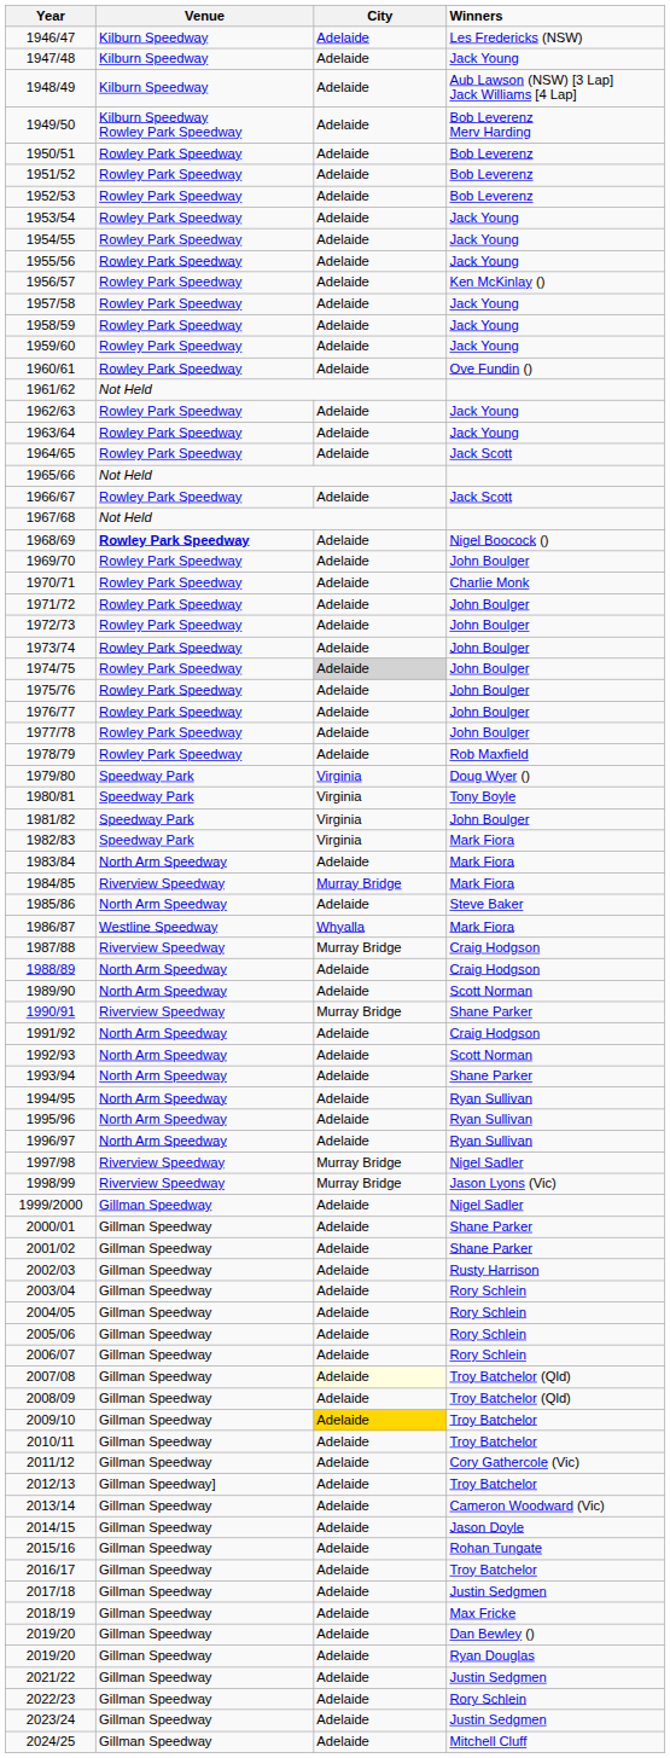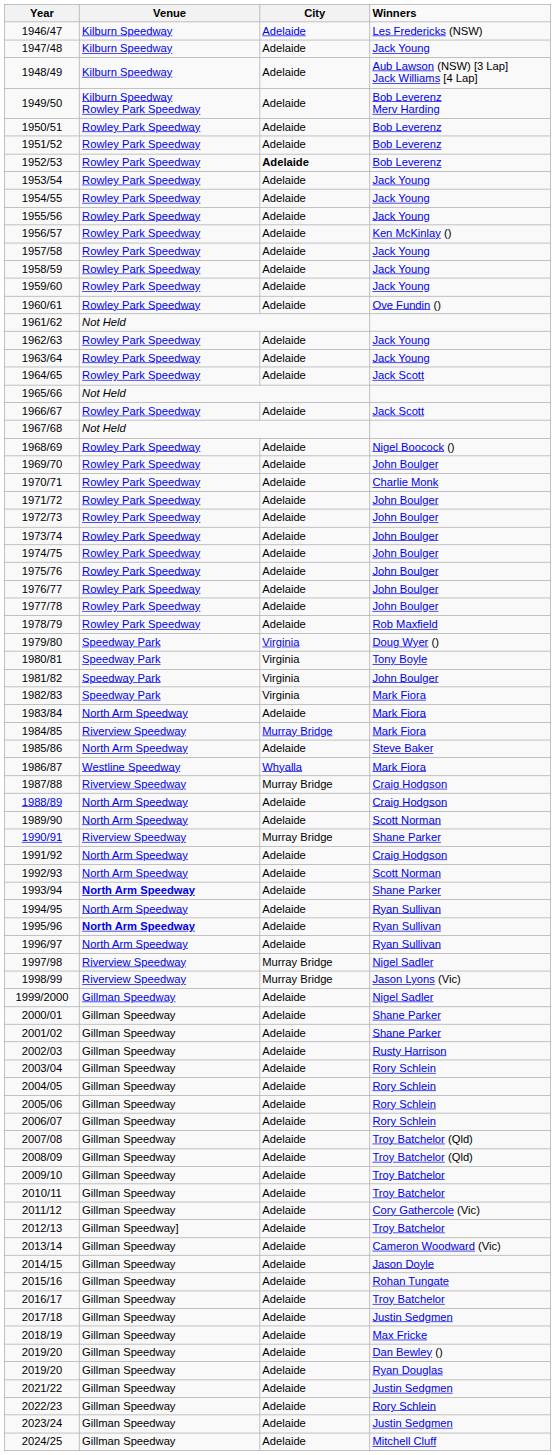1952/53 | City: normal -> bold
1968/69 | Venue: bold -> normal
1974/75 | City: lightgrey background -> no background
1993/94 | Venue: normal -> bold
1995/96 | Venue: normal -> bold
2007/08 | City: lightyellow background -> no background
2009/10 | City: gold background -> no background
